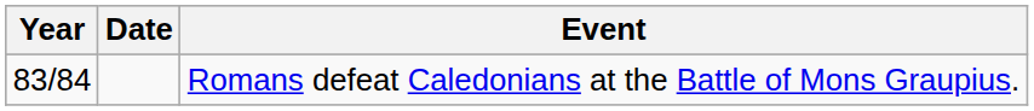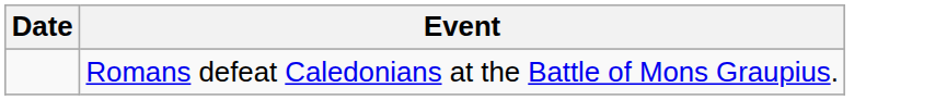- column: Year | 83/84
